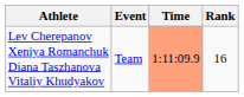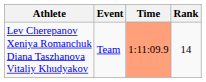row 2 | Rank: 16 -> 14
